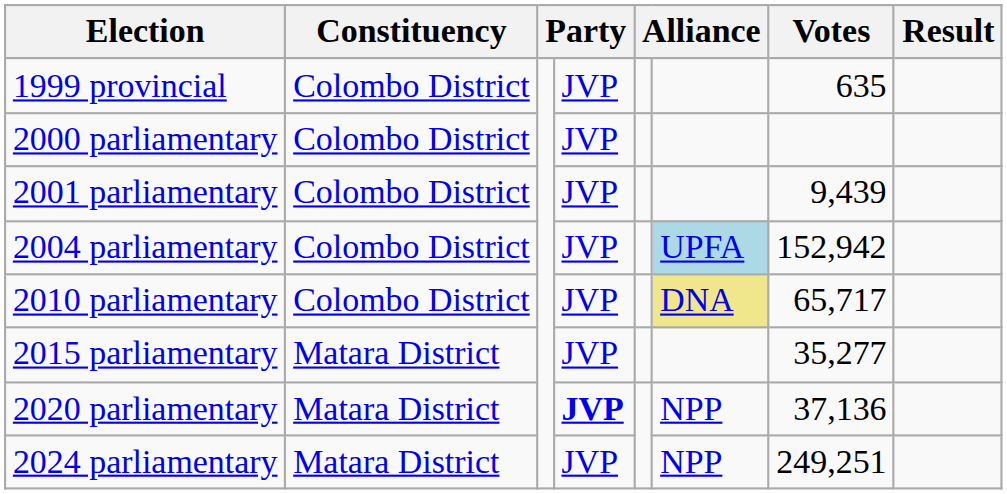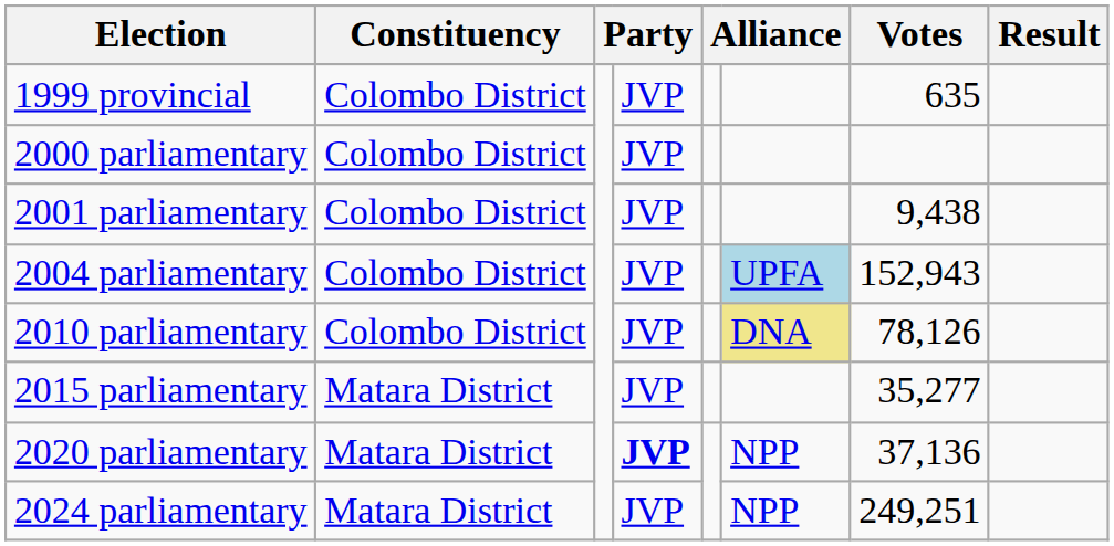2001 parliamentary | Votes: 9,439 -> 9,438
2004 parliamentary | Votes: 152,942 -> 152,943
2010 parliamentary | Votes: 65,717 -> 78,126
